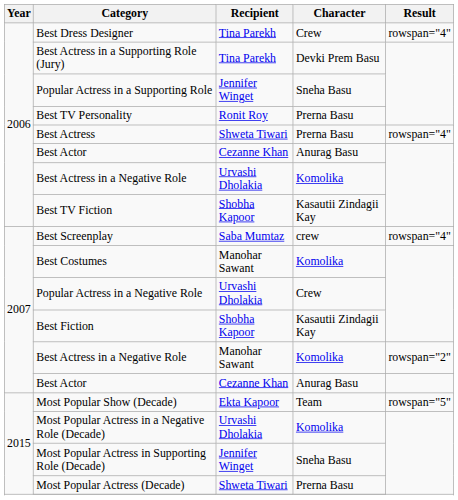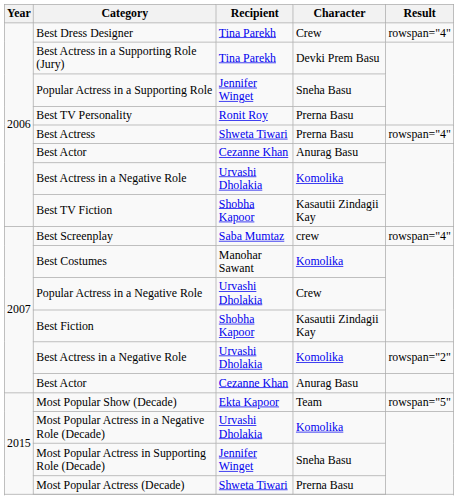2007 / Best Actress in a Negative Role | Recipient: Manohar Sawant -> Urvashi Dholakia
